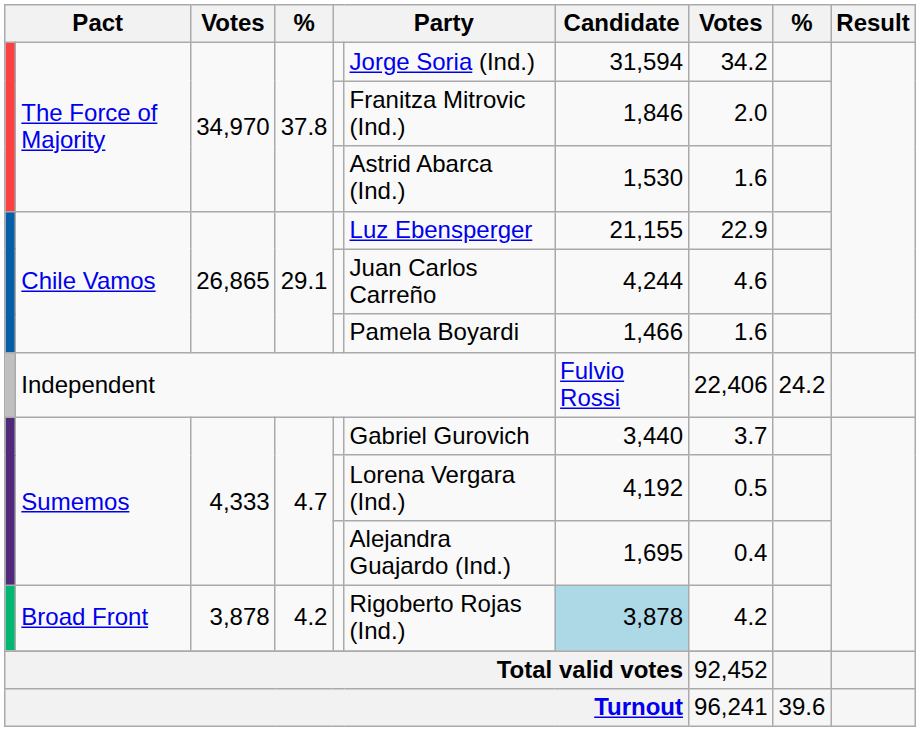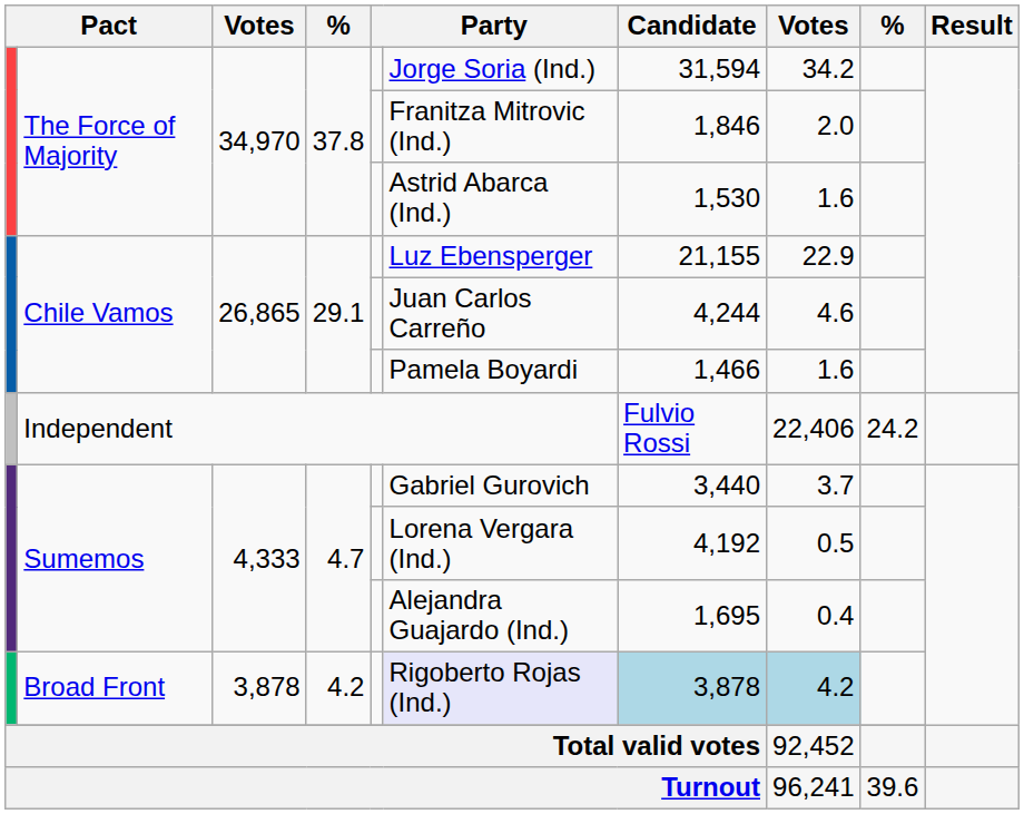Broad Front | column 6: no background -> lavender background
Broad Front | column 8: no background -> lightblue background
